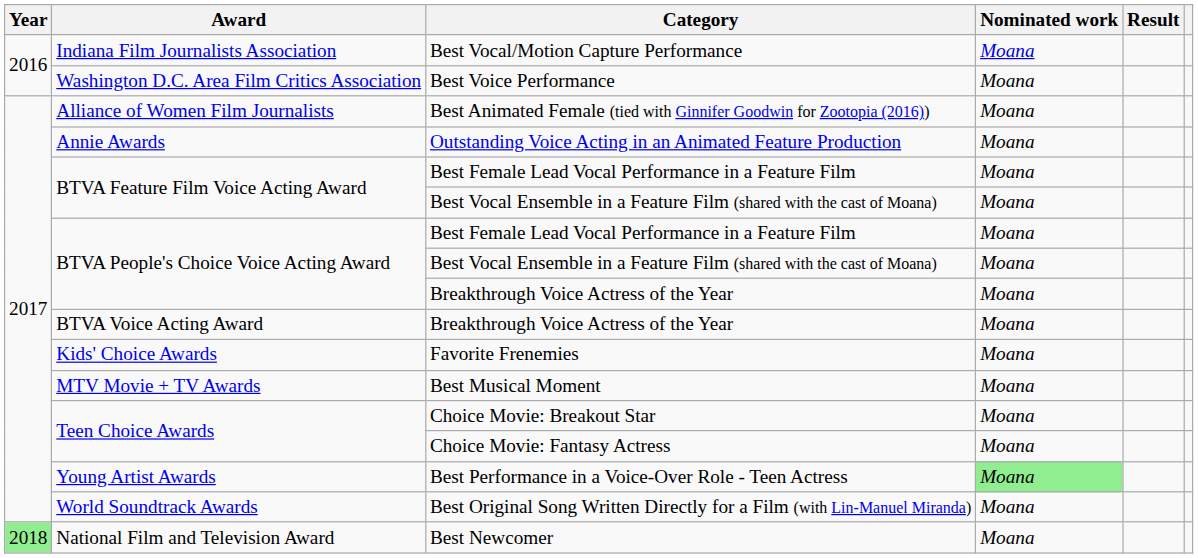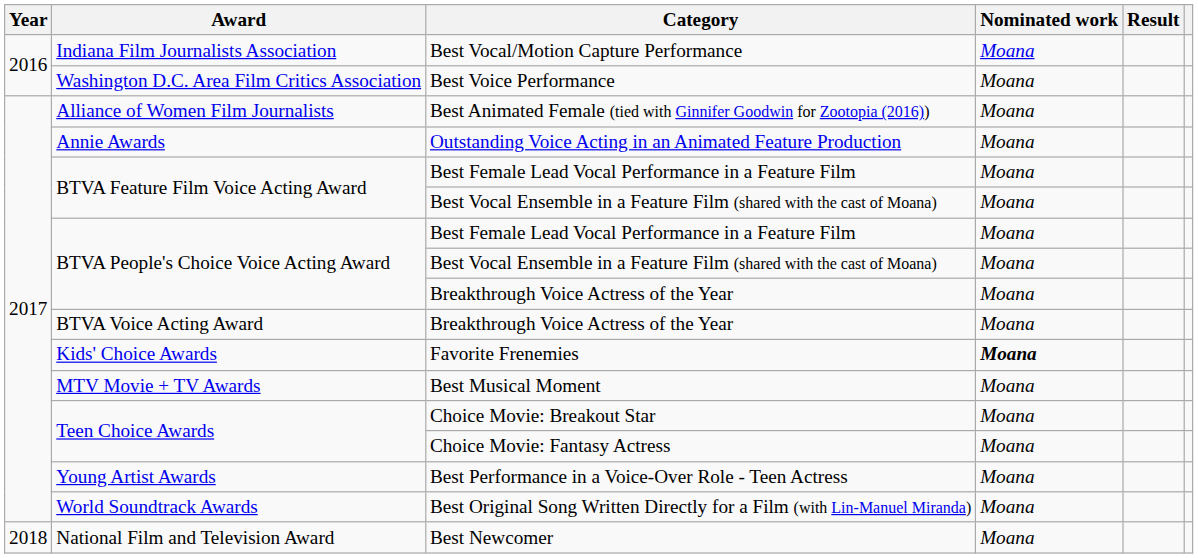Favorite Frenemies | Nominated work: normal -> bold
Best Performance in a Voice-Over Role - Teen Actress | Nominated work: lightgreen background -> no background
Best Newcomer | Year: lightgreen background -> no background
